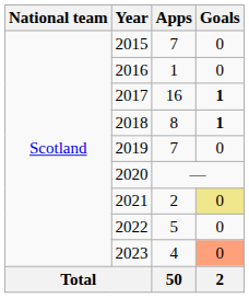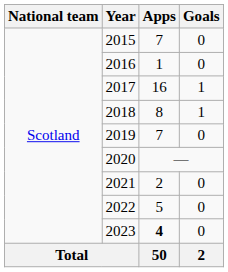2017 | Goals: bold -> normal
2018 | Goals: bold -> normal
2021 | Goals: khaki background -> no background
2023 | Apps: normal -> bold
2023 | Goals: lightsalmon background -> no background
